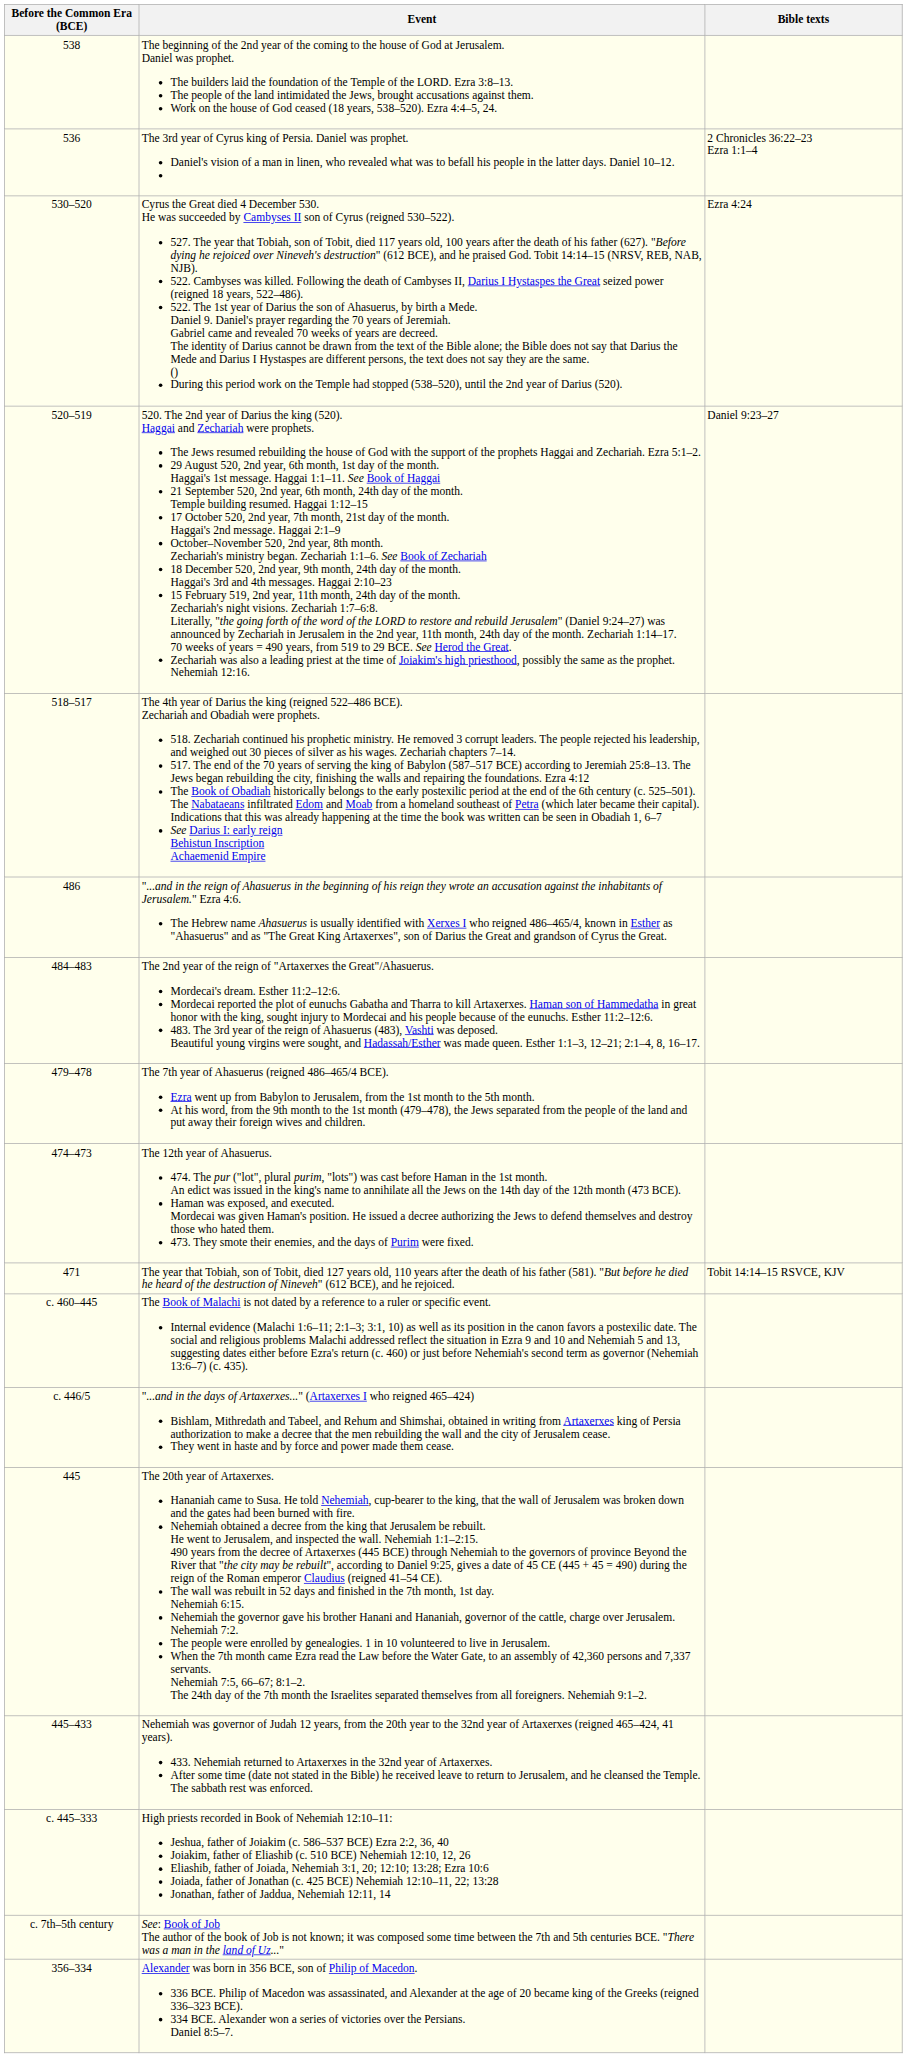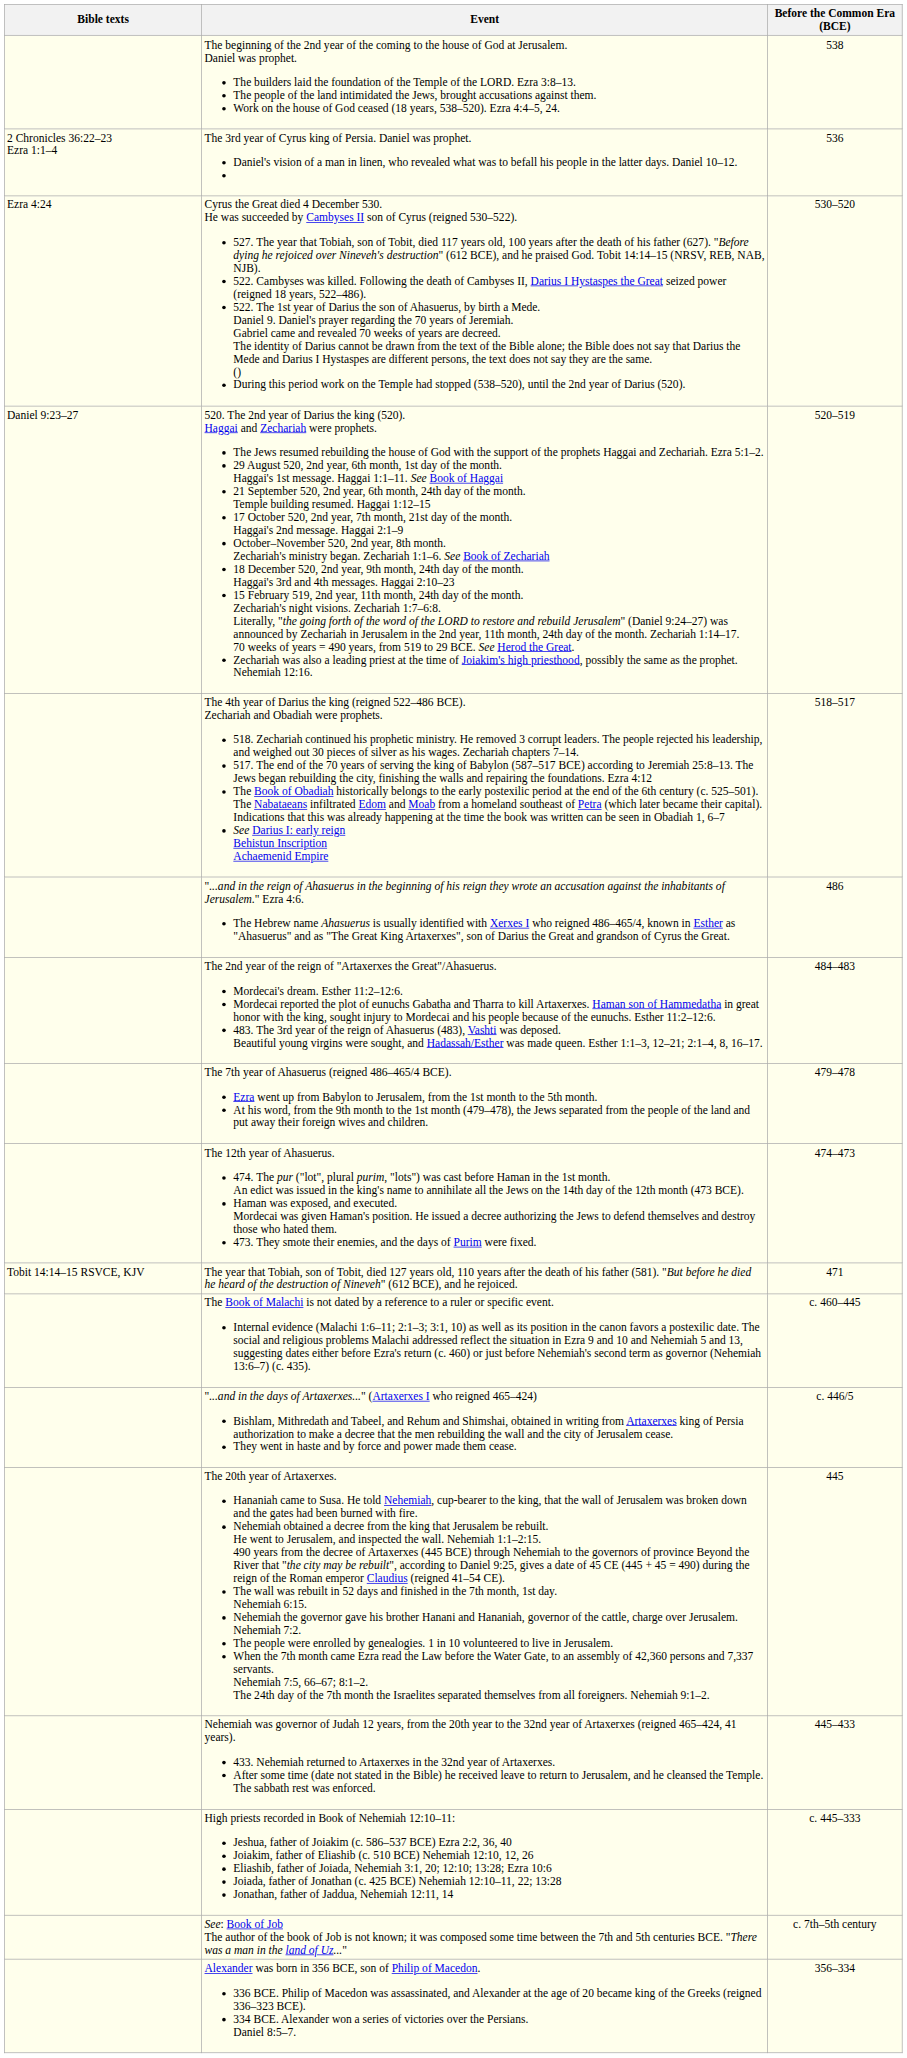columns swapped: Before the Common Era (BCE) <-> Bible texts
